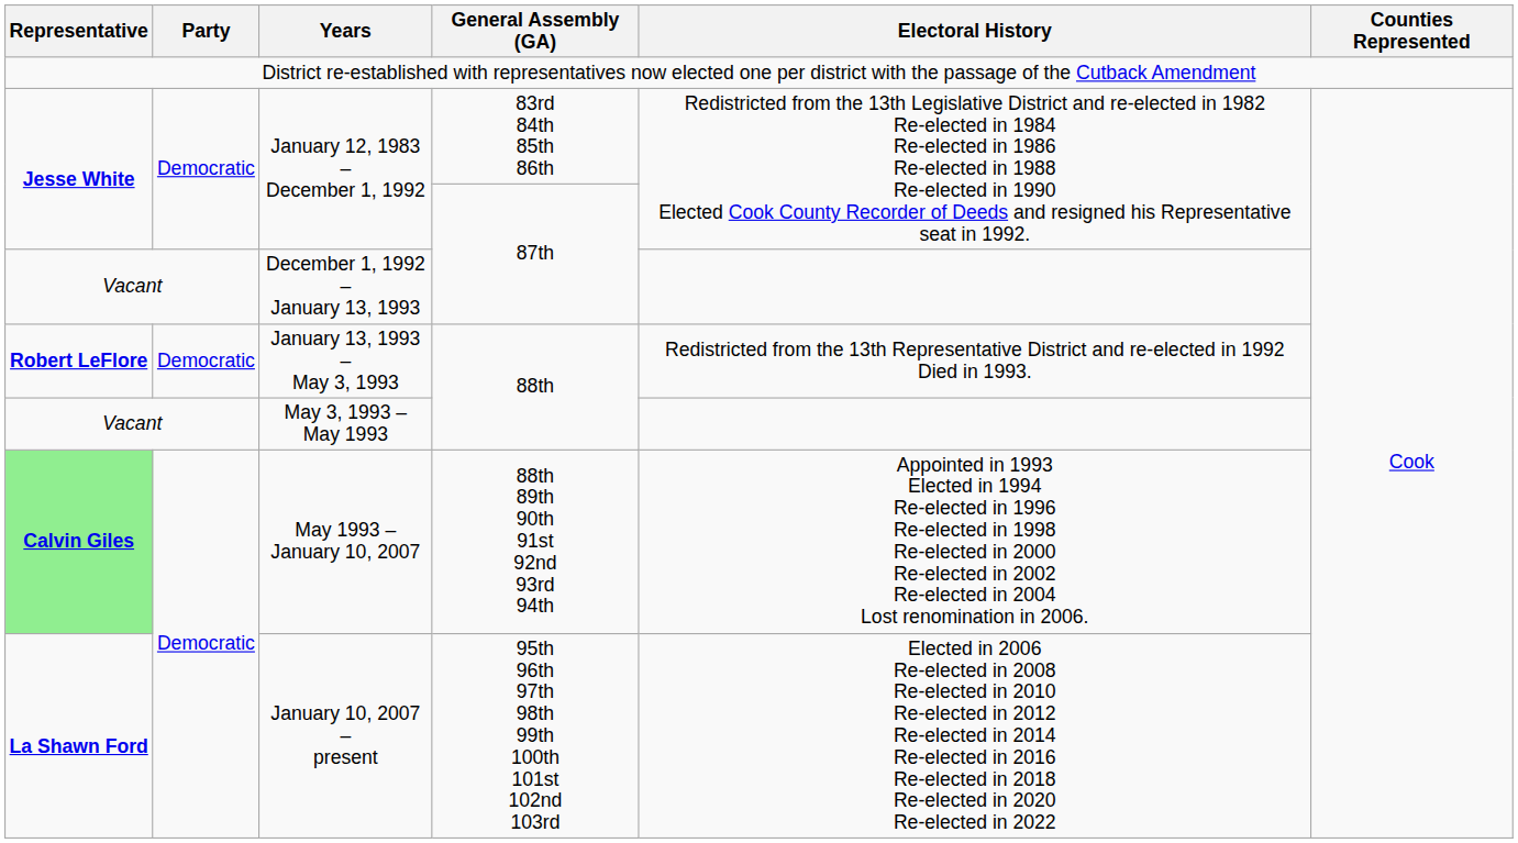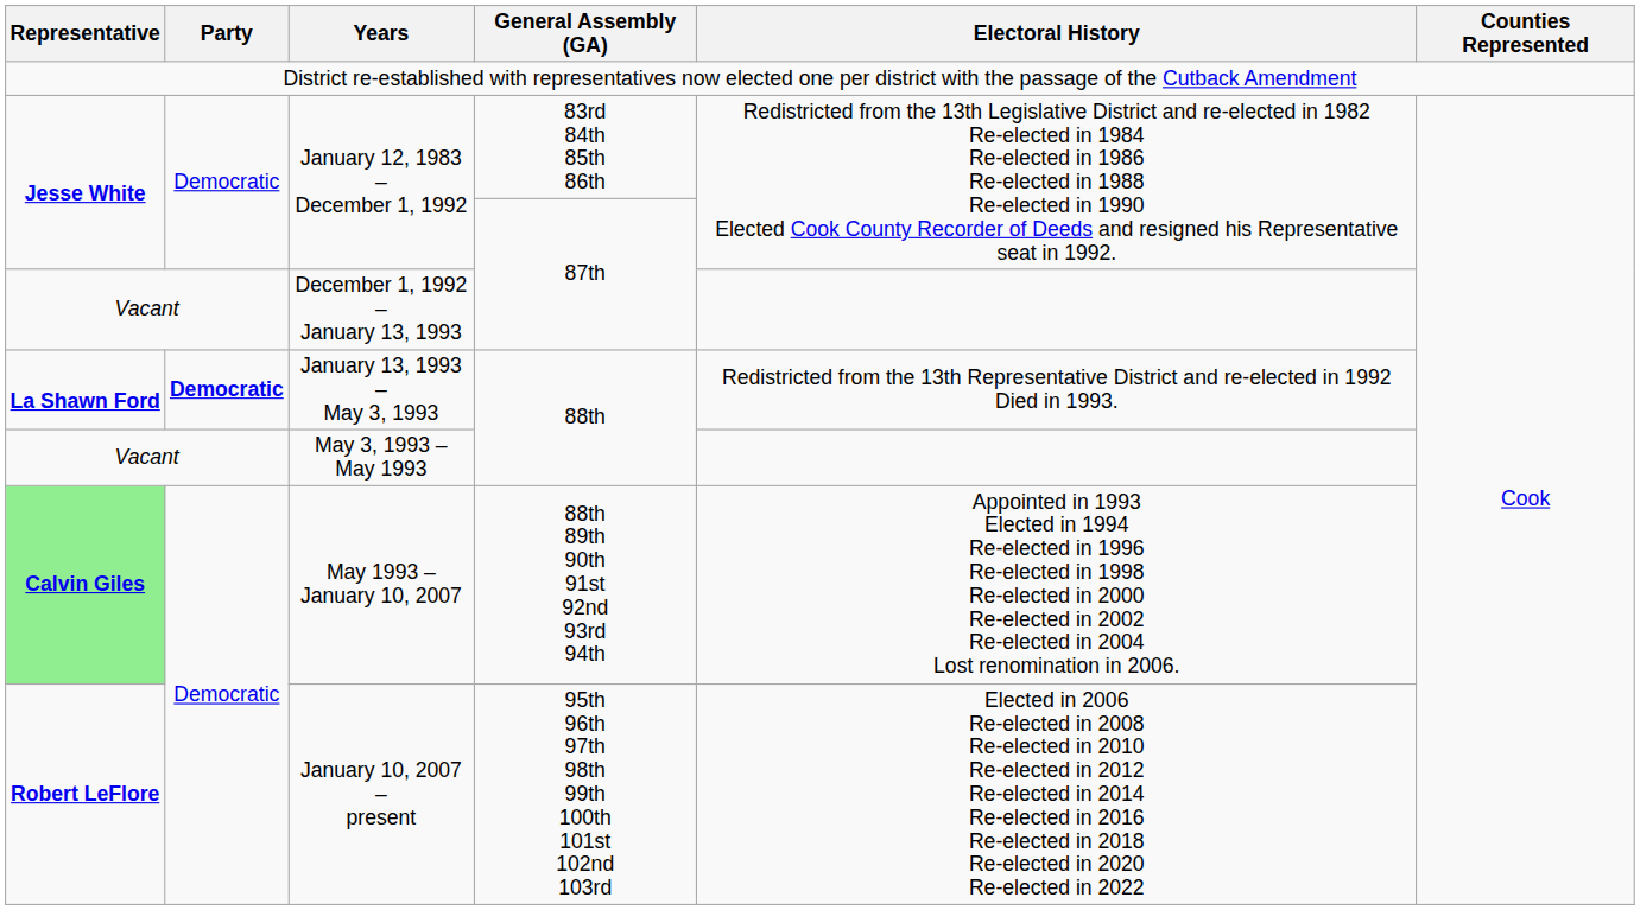January 13, 1993 – May 3, 1993 | Representative: Robert LeFlore -> La Shawn Ford
January 13, 1993 – May 3, 1993 | Party: normal -> bold
January 10, 2007 – present | Representative: La Shawn Ford -> Robert LeFlore
